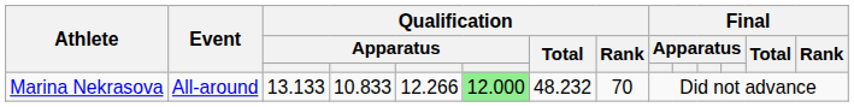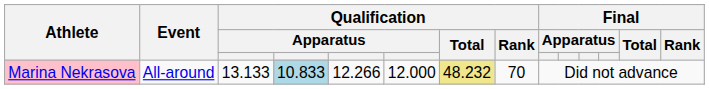row 4 | Athlete: no background -> pink background
row 4 | column 4: no background -> lightblue background
row 4 | column 6: lightgreen background -> no background
row 4 | Qualification / Total: no background -> khaki background
